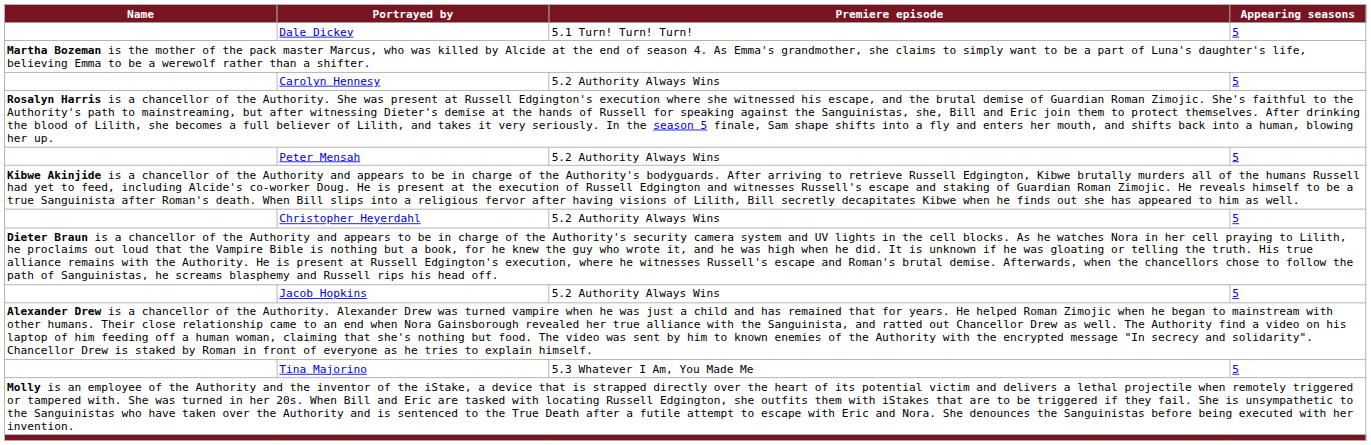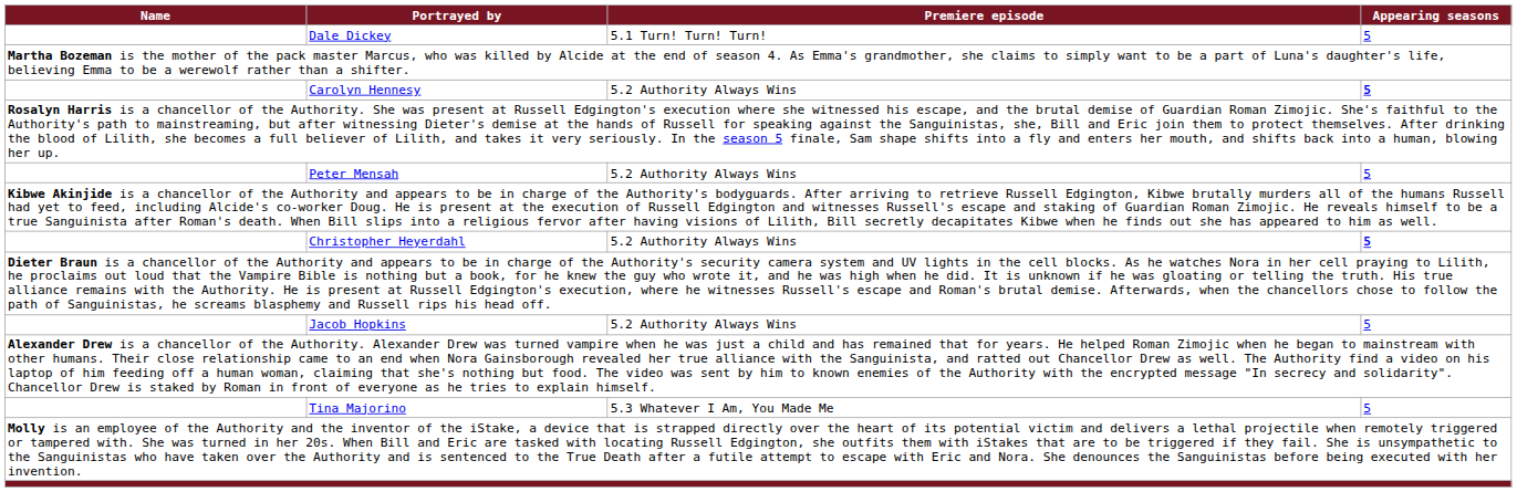Carolyn Hennesy | Appearing seasons: normal -> bold
Christopher Heyerdahl | Appearing seasons: normal -> bold
